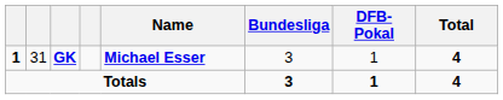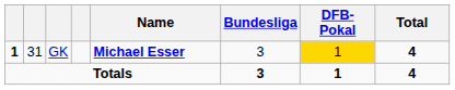row 2 | column 3: bold -> normal
row 2 | DFB-Pokal: no background -> gold background
